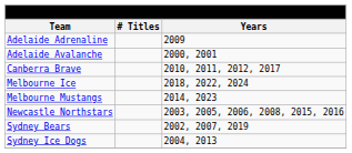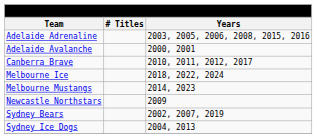Adelaide Adrenaline | Years: 2009 -> 2003, 2005, 2006, 2008, 2015, 2016
Newcastle Northstars | Years: 2003, 2005, 2006, 2008, 2015, 2016 -> 2009
